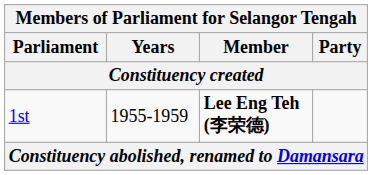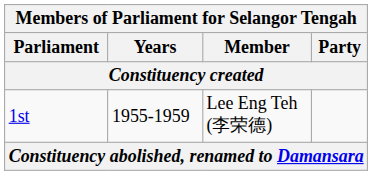1st | Member: bold -> normal
